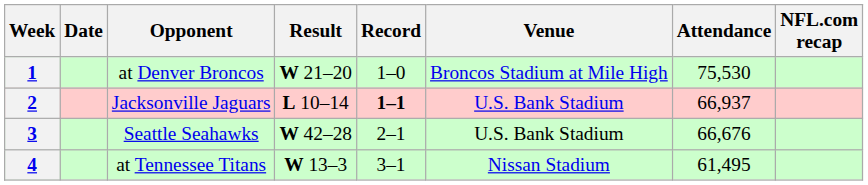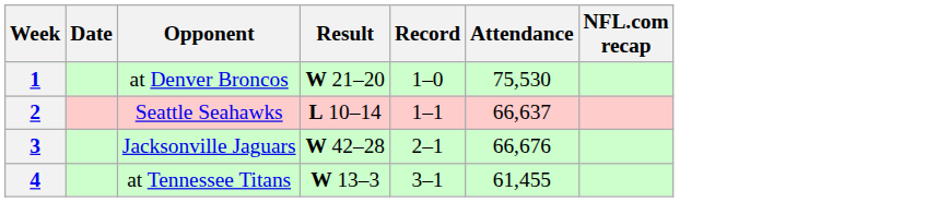- column: Venue | Broncos Stadium at Mile High | U.S. Bank Stadium | U.S. Bank Stadium | Nissan Stadium
2 | Opponent: Jacksonville Jaguars -> Seattle Seahawks
2 | Record: bold -> normal
2 | Attendance: 66,937 -> 66,637
3 | Opponent: Seattle Seahawks -> Jacksonville Jaguars
4 | Attendance: 61,495 -> 61,455
